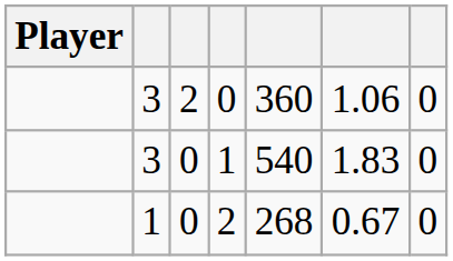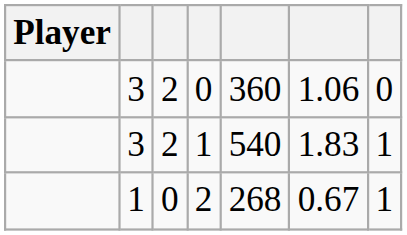row 3 | column 3: 0 -> 2
row 3 | column 7: 0 -> 1
row 4 | column 7: 0 -> 1
